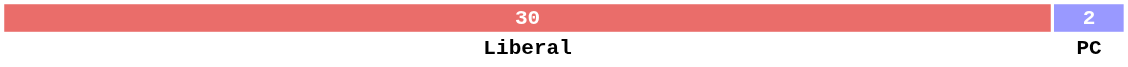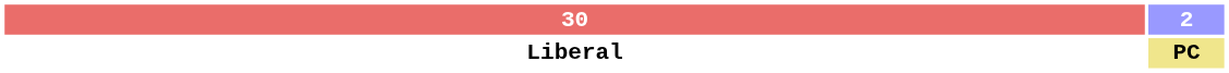Liberal | 2: no background -> khaki background
